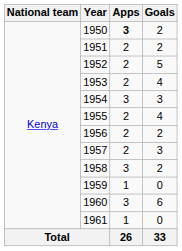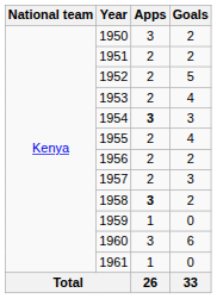1950 | Apps: bold -> normal
1954 | Apps: normal -> bold
1958 | Apps: normal -> bold
